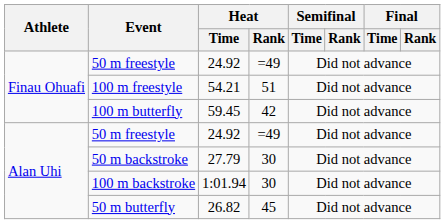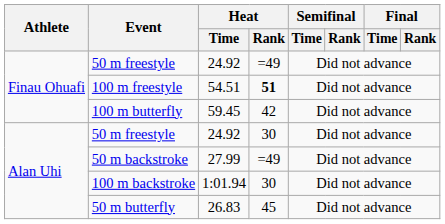100 m freestyle | Heat / Time: 54.21 -> 54.51
100 m freestyle | Heat / Rank: normal -> bold
Alan Uhi / 50 m freestyle | Heat / Rank: =49 -> 30
50 m backstroke | Heat / Time: 27.79 -> 27.99
50 m backstroke | Heat / Rank: 30 -> =49
50 m butterfly | Heat / Time: 26.82 -> 26.83
